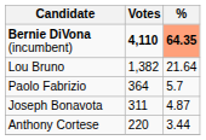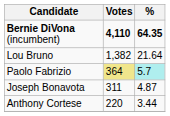Bernie DiVona (incumbent) | %: lightsalmon background -> no background
Paolo Fabrizio | Votes: no background -> khaki background
Paolo Fabrizio | %: no background -> paleturquoise background
